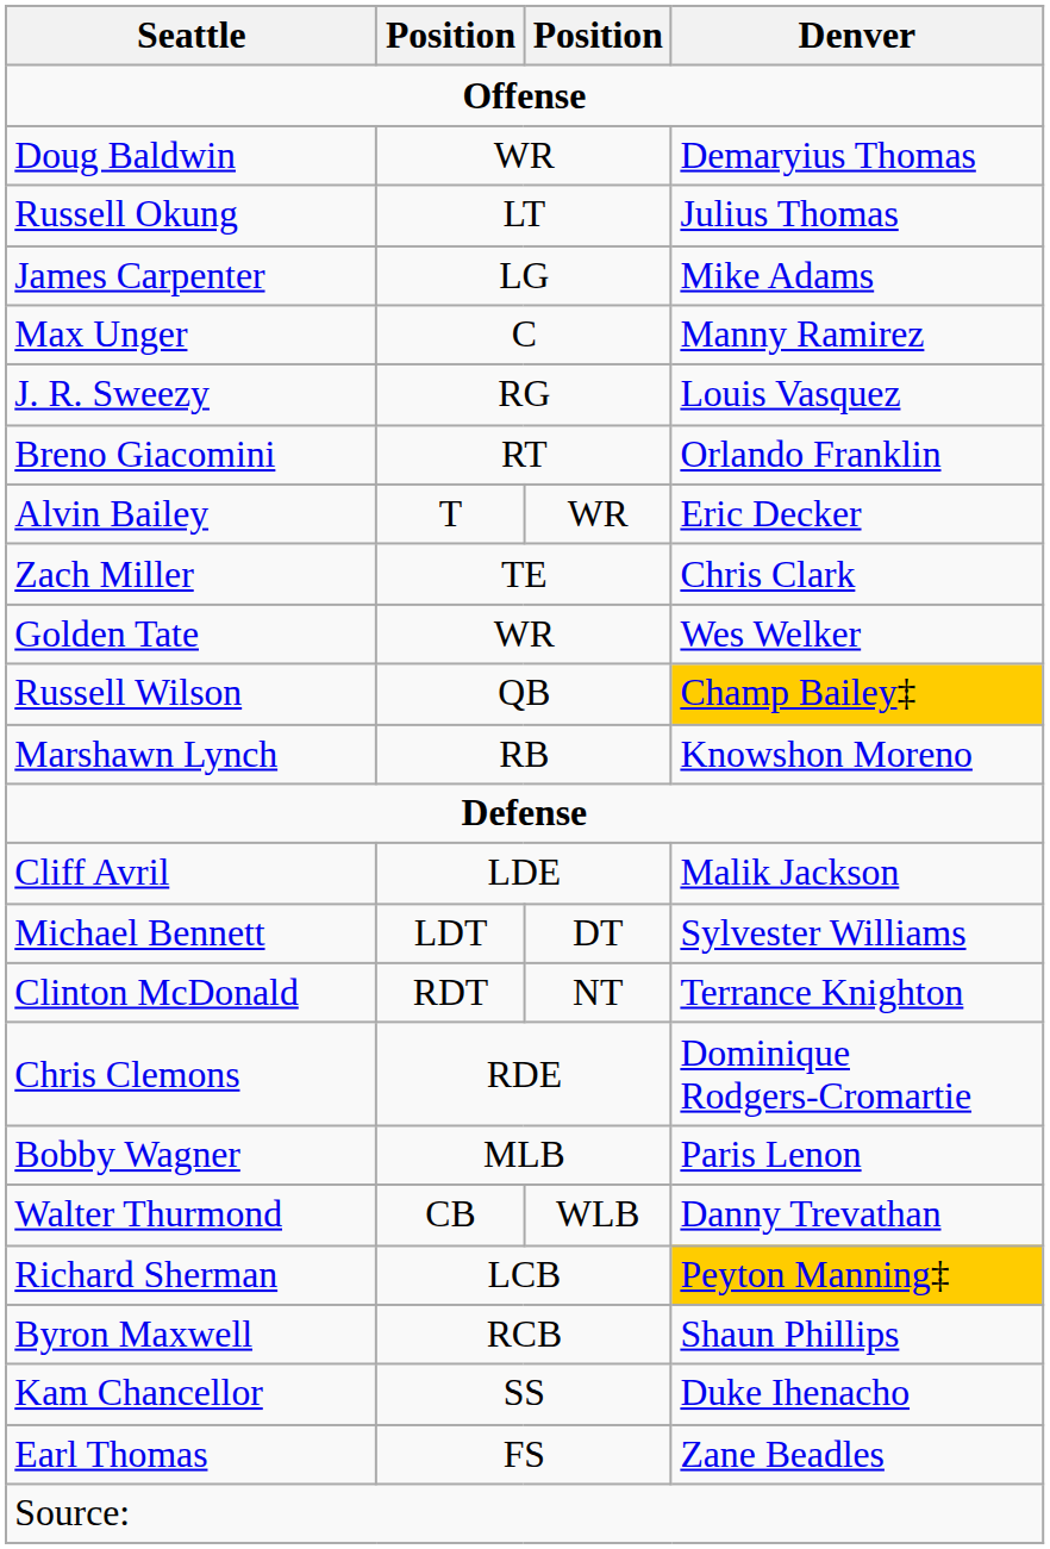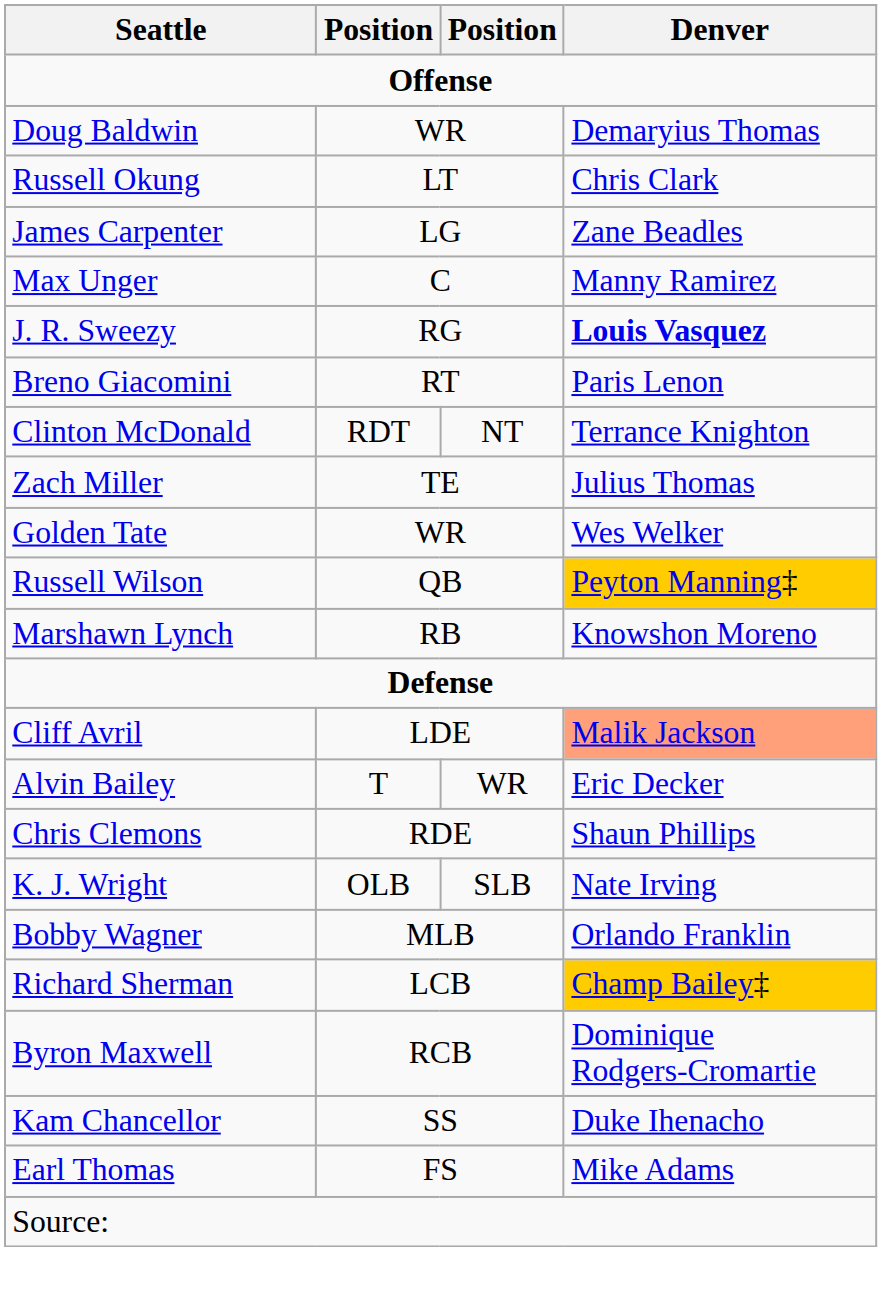Russell Okung | Denver: Julius Thomas -> Chris Clark
James Carpenter | Denver: Mike Adams -> Zane Beadles
J. R. Sweezy | Denver: normal -> bold
Breno Giacomini | Denver: Orlando Franklin -> Paris Lenon
rows swapped: Alvin Bailey <-> Clinton McDonald
Zach Miller | Denver: Chris Clark -> Julius Thomas
Russell Wilson | Denver: Champ Bailey‡ -> Peyton Manning‡
Cliff Avril | Denver: no background -> lightsalmon background
- row: Michael Bennett | LDT | DT | Sylvester Williams
Chris Clemons | Denver: Dominique Rodgers-Cromartie -> Shaun Phillips
+ row: K. J. Wright | OLB | SLB | Nate Irving
Bobby Wagner | Denver: Paris Lenon -> Orlando Franklin
- row: Walter Thurmond | CB | WLB | Danny Trevathan
Richard Sherman | Denver: Peyton Manning‡ -> Champ Bailey‡
Byron Maxwell | Denver: Shaun Phillips -> Dominique Rodgers-Cromartie
Earl Thomas | Denver: Zane Beadles -> Mike Adams
